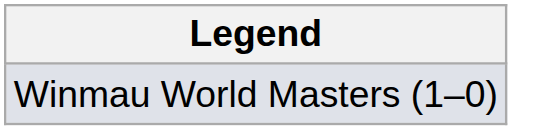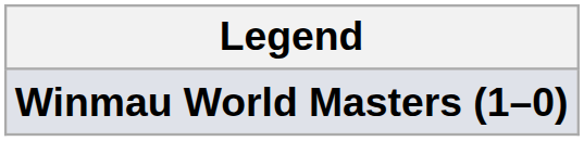row 2 | column 1: normal -> bold
